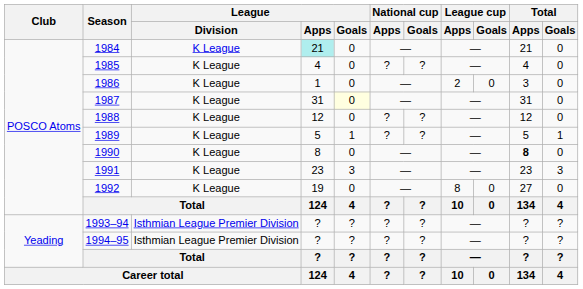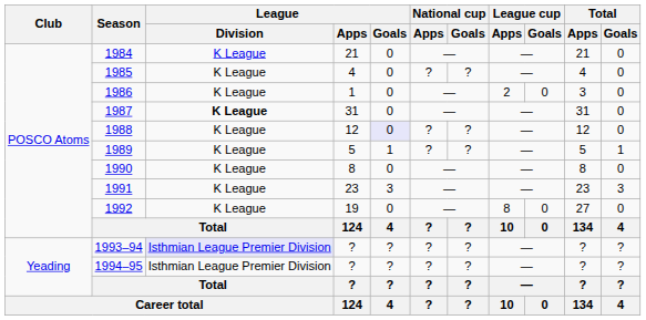1984 | League / Apps: paleturquoise background -> no background
1987 | League / Division: normal -> bold
1987 | League / Goals: lightyellow background -> no background
1988 | League / Goals: no background -> lavender background
1990 | Total / Apps: bold -> normal
1993–94 | League / Division: no background -> lavender background
